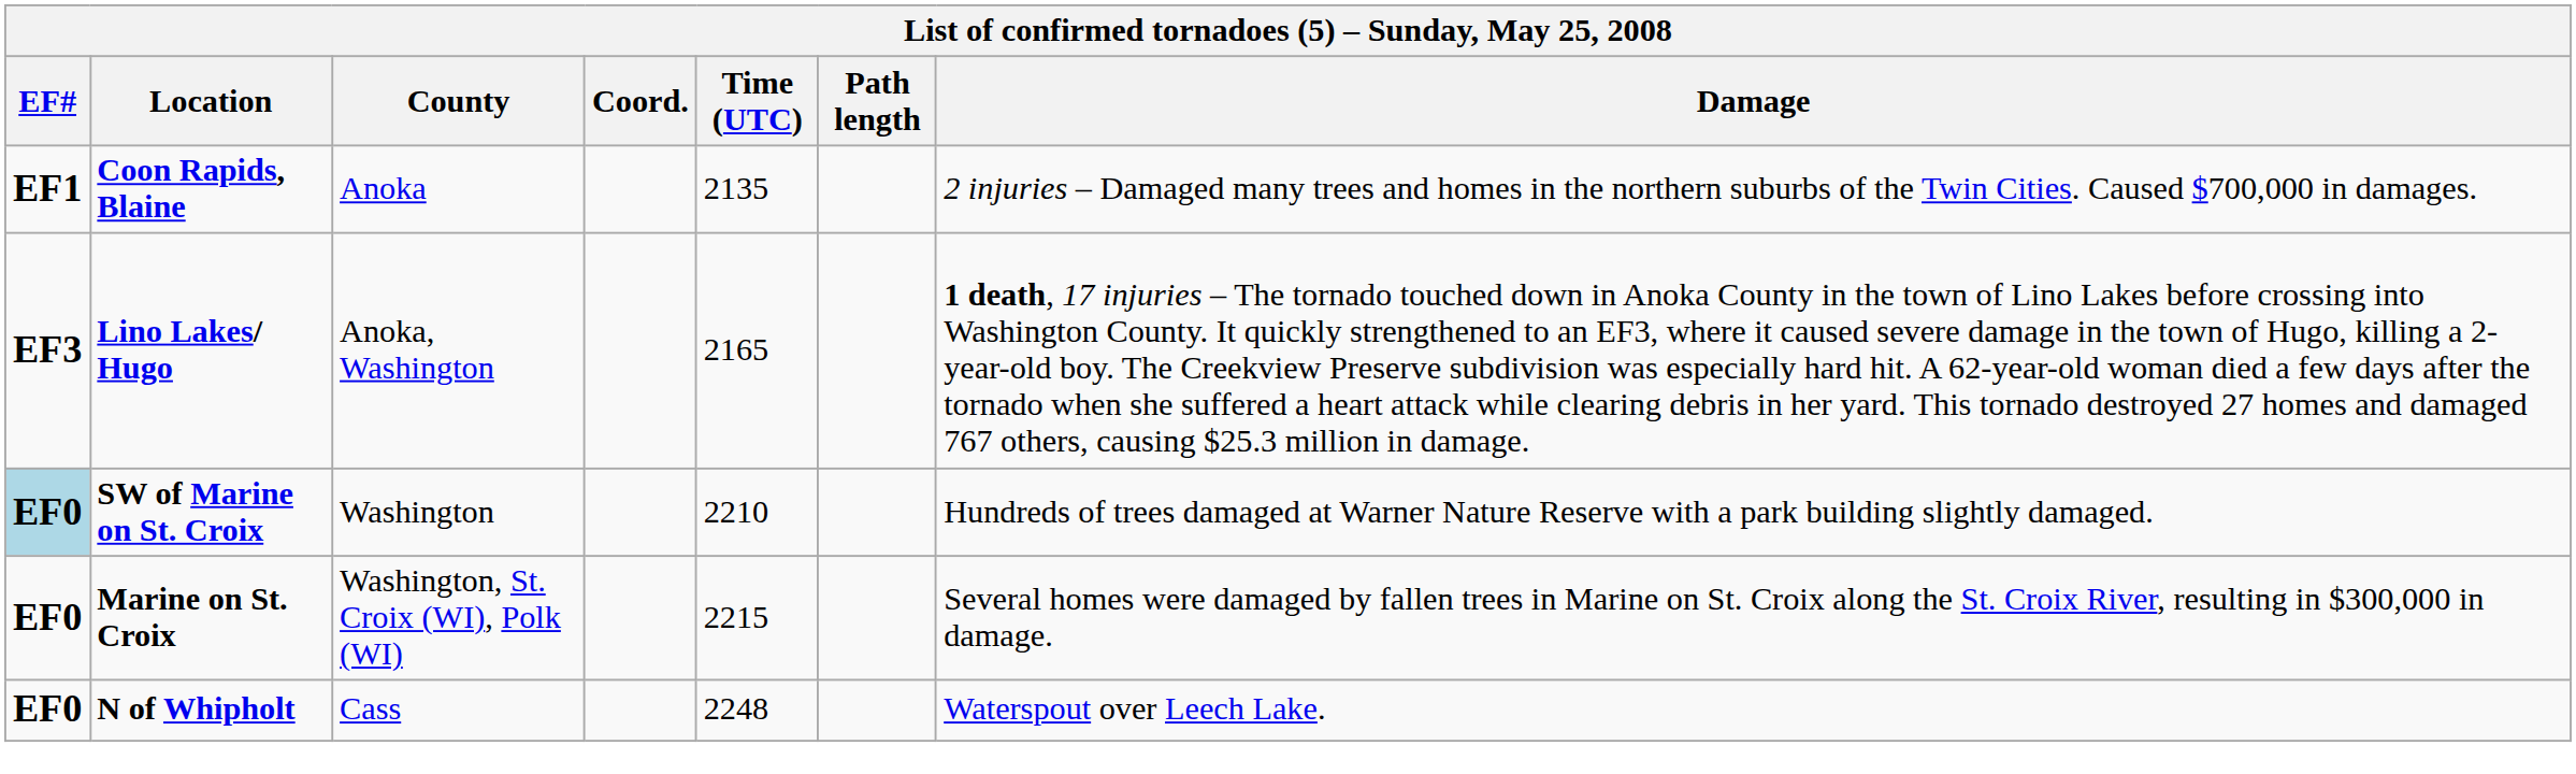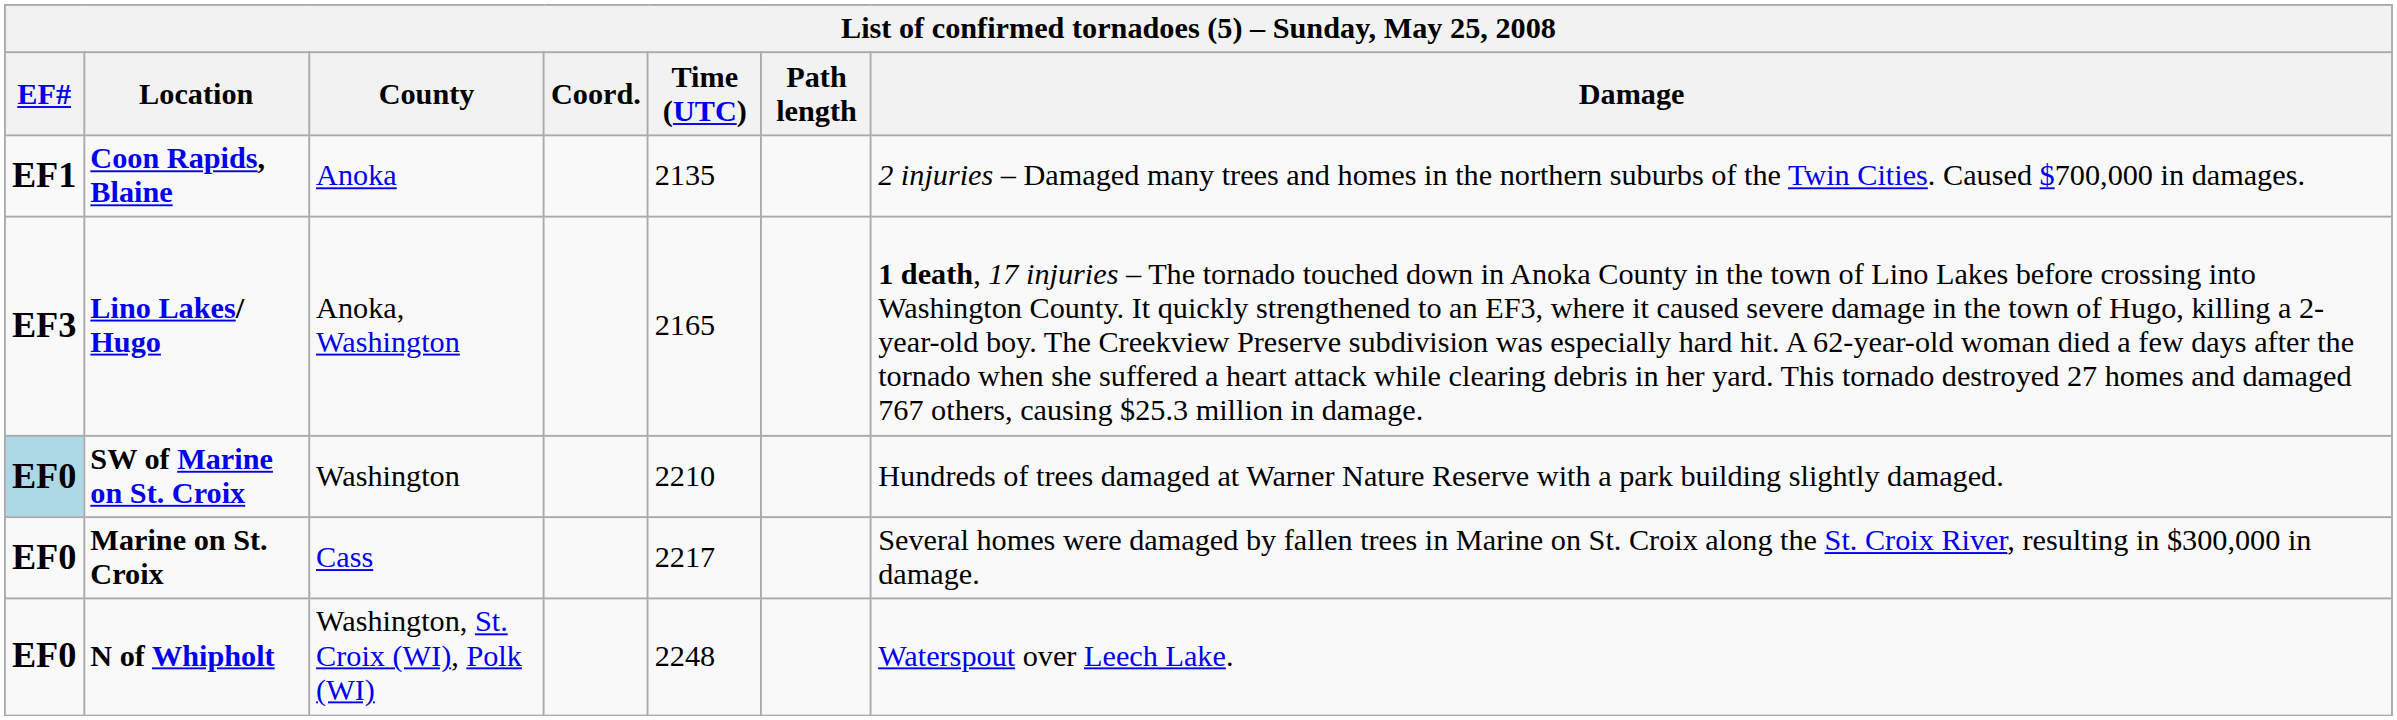Marine on St. Croix | County: Washington, St. Croix (WI), Polk (WI) -> Cass
Marine on St. Croix | Time (UTC): 2215 -> 2217
N of Whipholt | County: Cass -> Washington, St. Croix (WI), Polk (WI)
